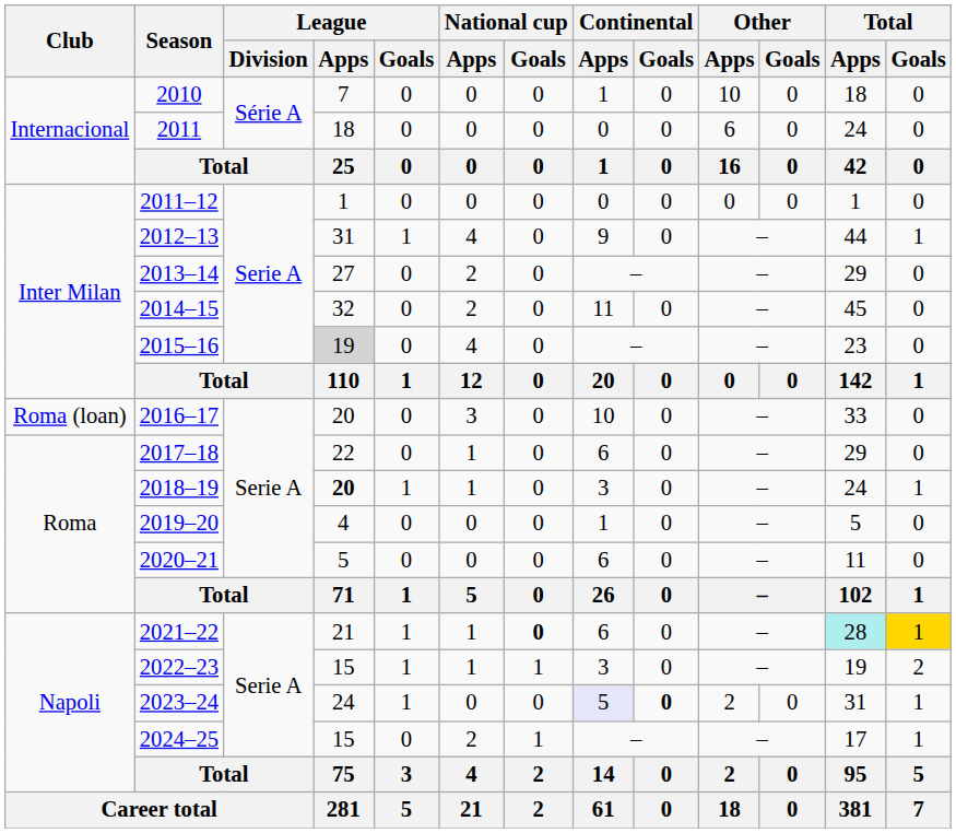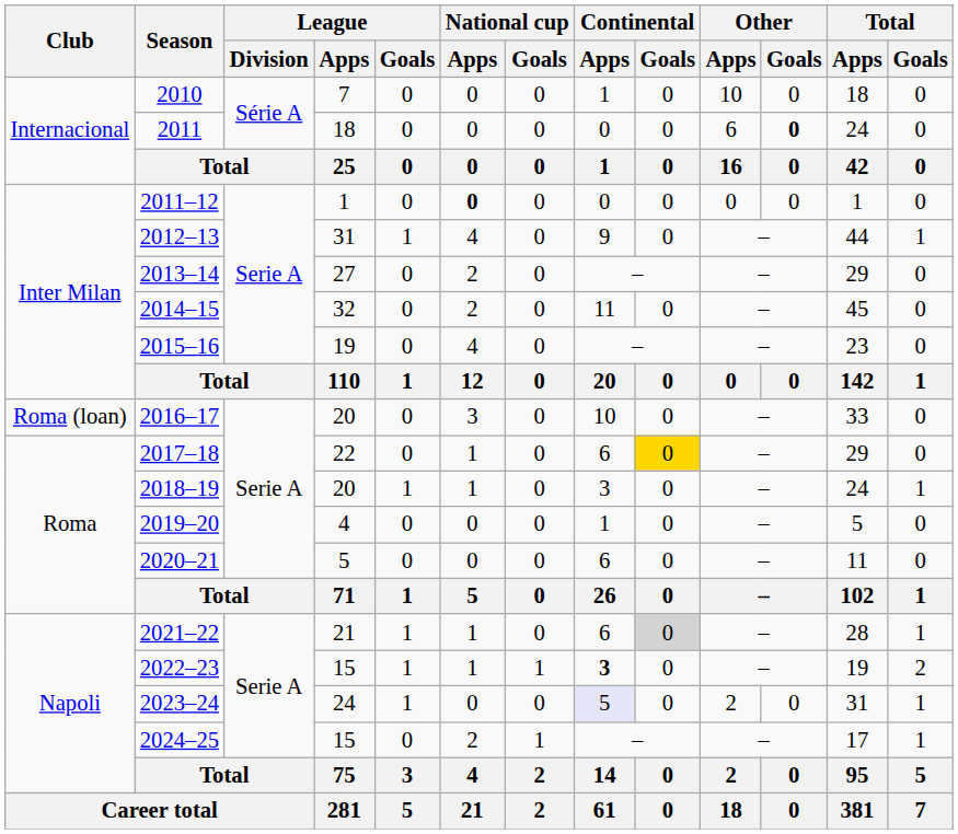2011 | Other / Goals: normal -> bold
2011–12 | National cup / Apps: normal -> bold
2015–16 | League / Apps: lightgrey background -> no background
2017–18 | Continental / Goals: no background -> gold background
2018–19 | League / Apps: bold -> normal
2021–22 | National cup / Goals: bold -> normal
2021–22 | Continental / Goals: no background -> lightgrey background
2021–22 | Total / Apps: paleturquoise background -> no background
2021–22 | Total / Goals: gold background -> no background
2022–23 | Continental / Apps: normal -> bold
2023–24 | Continental / Goals: bold -> normal
